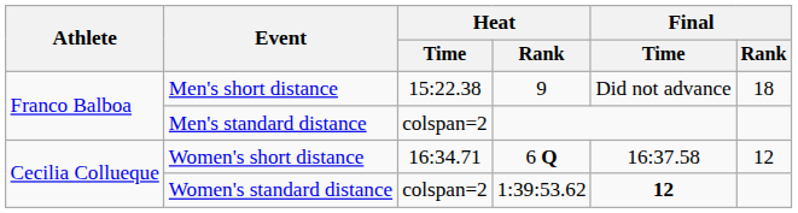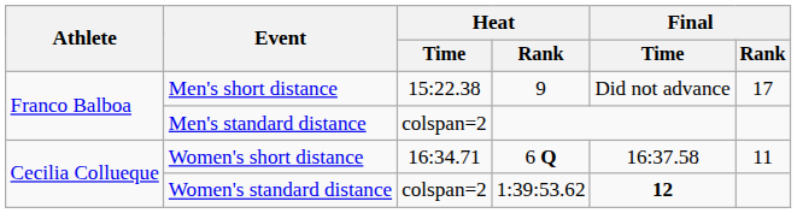Men's short distance | Final / Rank: 18 -> 17
Women's short distance | Final / Rank: 12 -> 11
